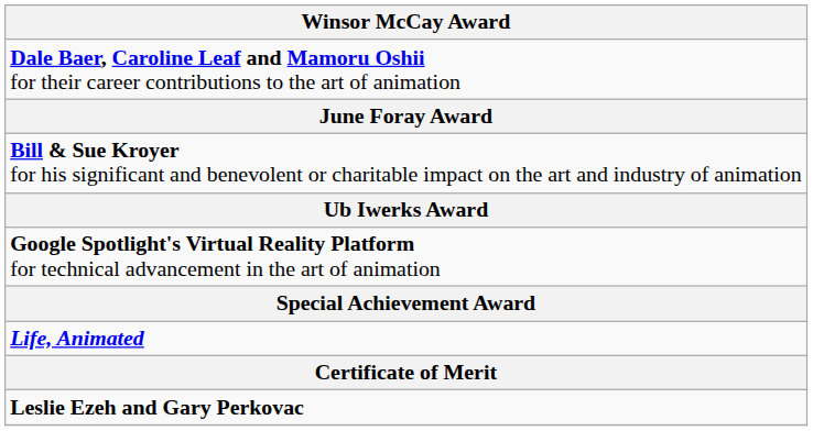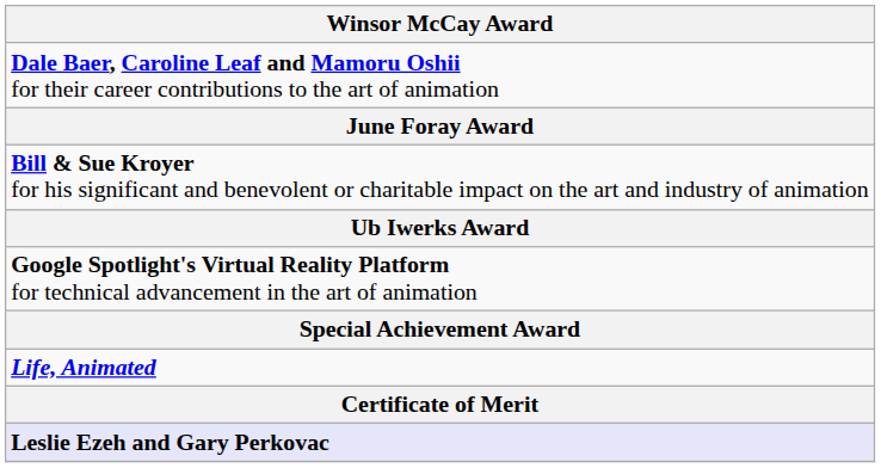row 10 | column 1: no background -> lavender background
